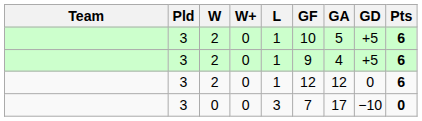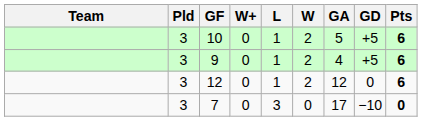columns swapped: W <-> GF
